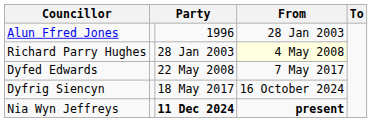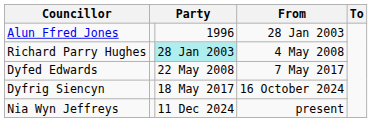Richard Parry Hughes | column 3: no background -> paleturquoise background
Richard Parry Hughes | From: lightyellow background -> no background
Nia Wyn Jeffreys | column 3: bold -> normal
Nia Wyn Jeffreys | From: bold -> normal
